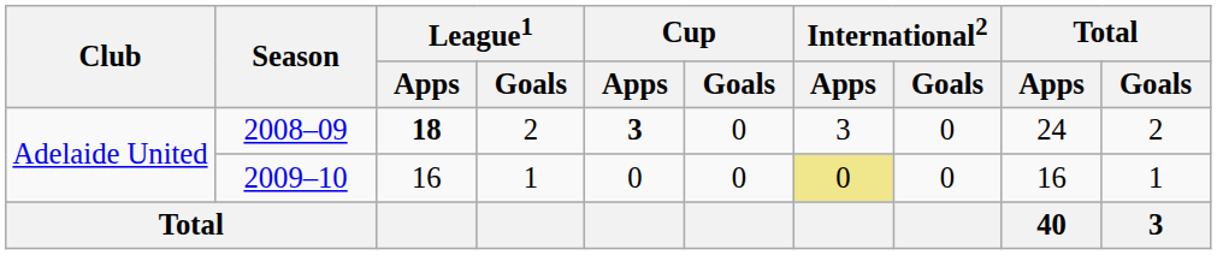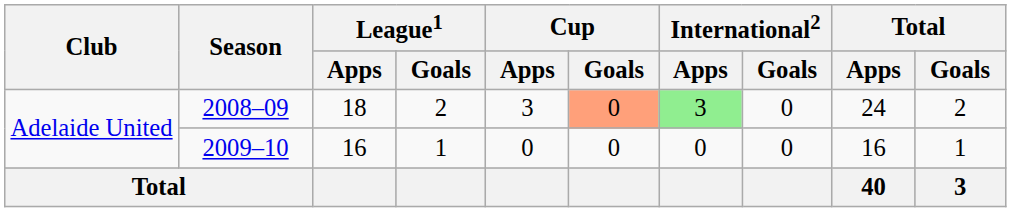2008–09 | League1 / Apps: bold -> normal
2008–09 | Cup / Apps: bold -> normal
2008–09 | Cup / Goals: no background -> lightsalmon background
2008–09 | International2 / Apps: no background -> lightgreen background
2009–10 | International2 / Apps: khaki background -> no background
